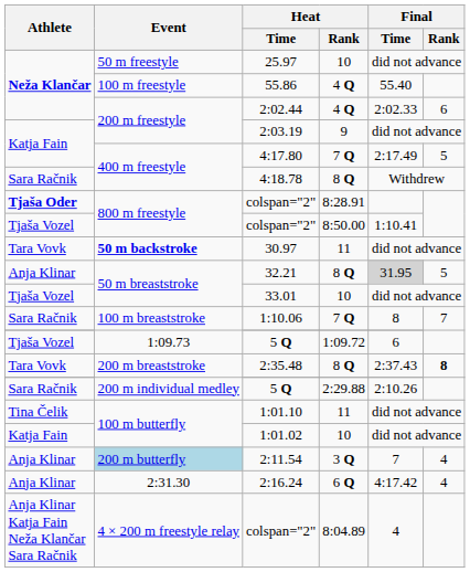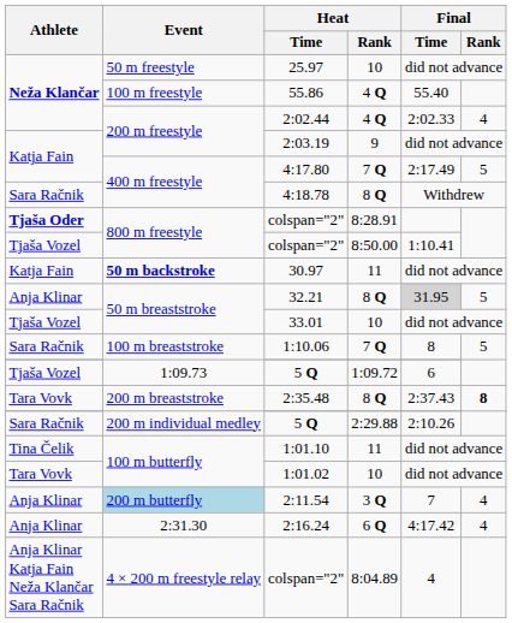2:02.44 | Final / Rank: 6 -> 4
30.97 | Athlete: Tara Vovk -> Katja Fain
1:10.06 | Final / Rank: 7 -> 5
1:01.02 | Athlete: Katja Fain -> Tara Vovk
